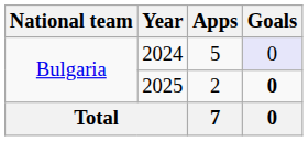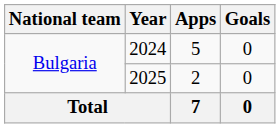2024 | Goals: lavender background -> no background
2025 | Goals: bold -> normal
